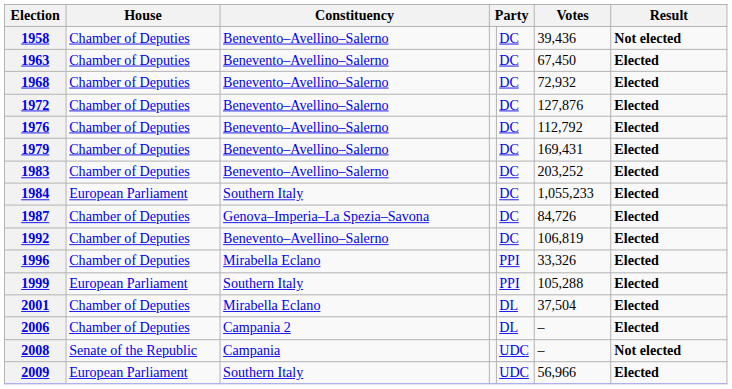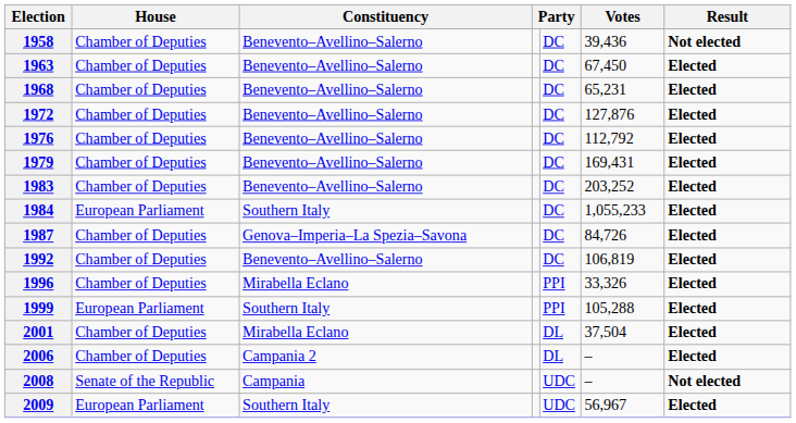1968 | Votes: 72,932 -> 65,231
2009 | Votes: 56,966 -> 56,967
